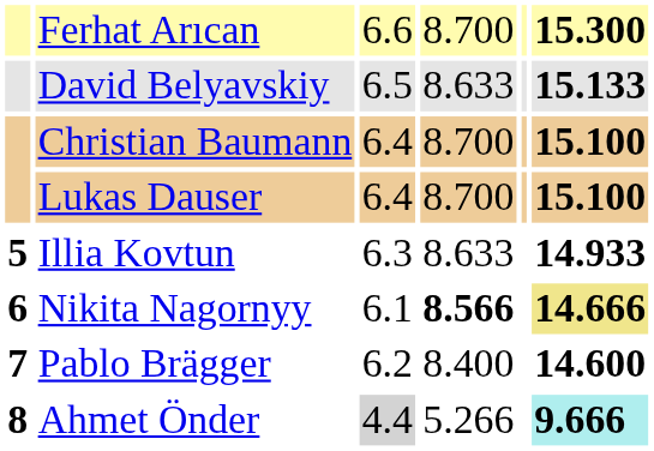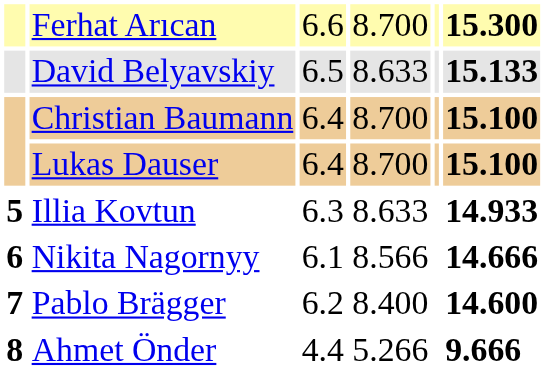Nikita Nagornyy | column 4: bold -> normal
Nikita Nagornyy | column 5: khaki background -> no background
Ahmet Önder | column 3: lightgrey background -> no background
Ahmet Önder | column 5: paleturquoise background -> no background
